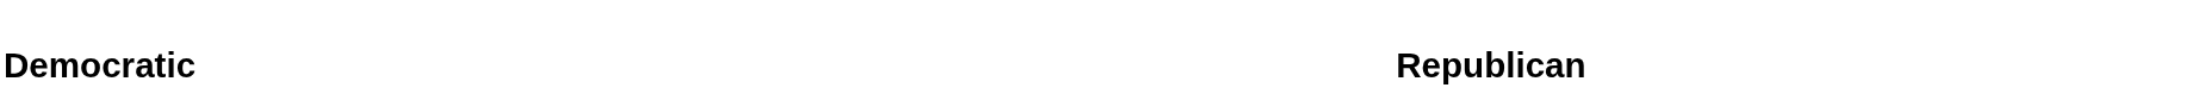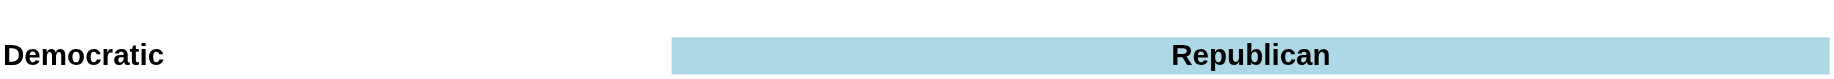Democratic | 143: no background -> lightblue background
